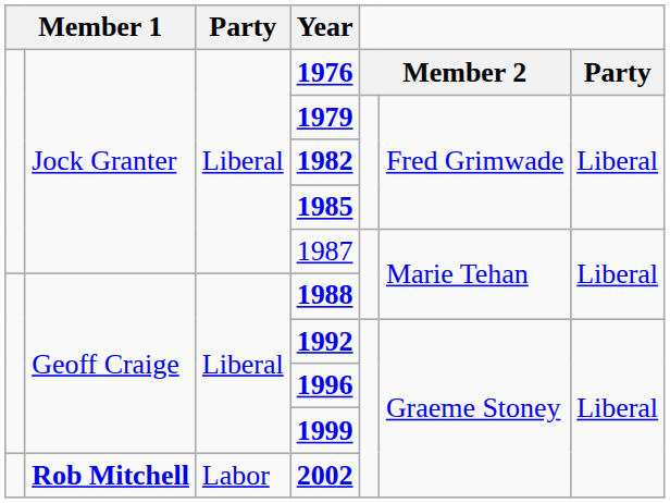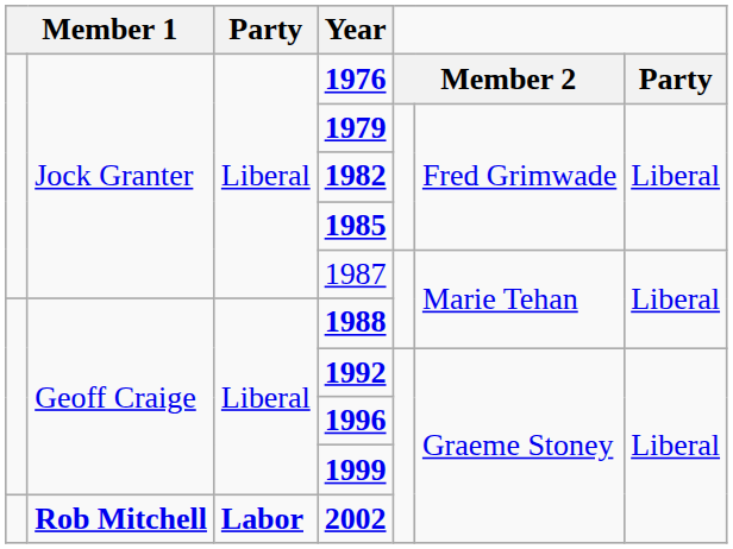2002 | Party: normal -> bold
